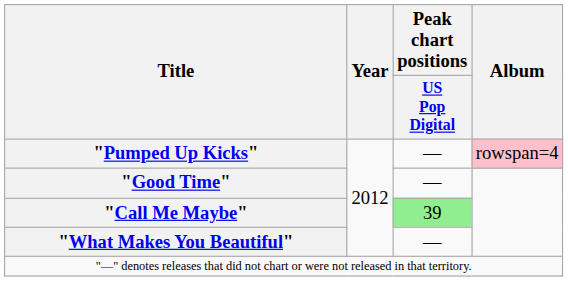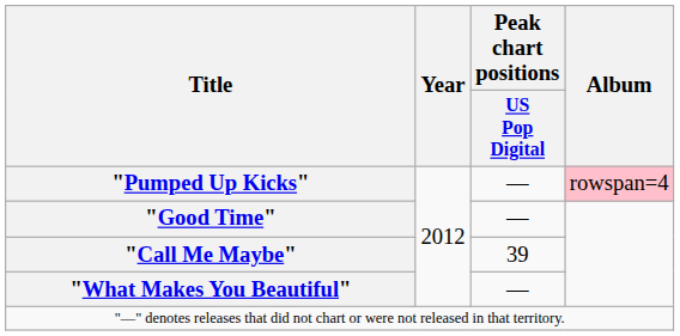"Call Me Maybe" | Peak chart positions / US Pop Digital: lightgreen background -> no background
